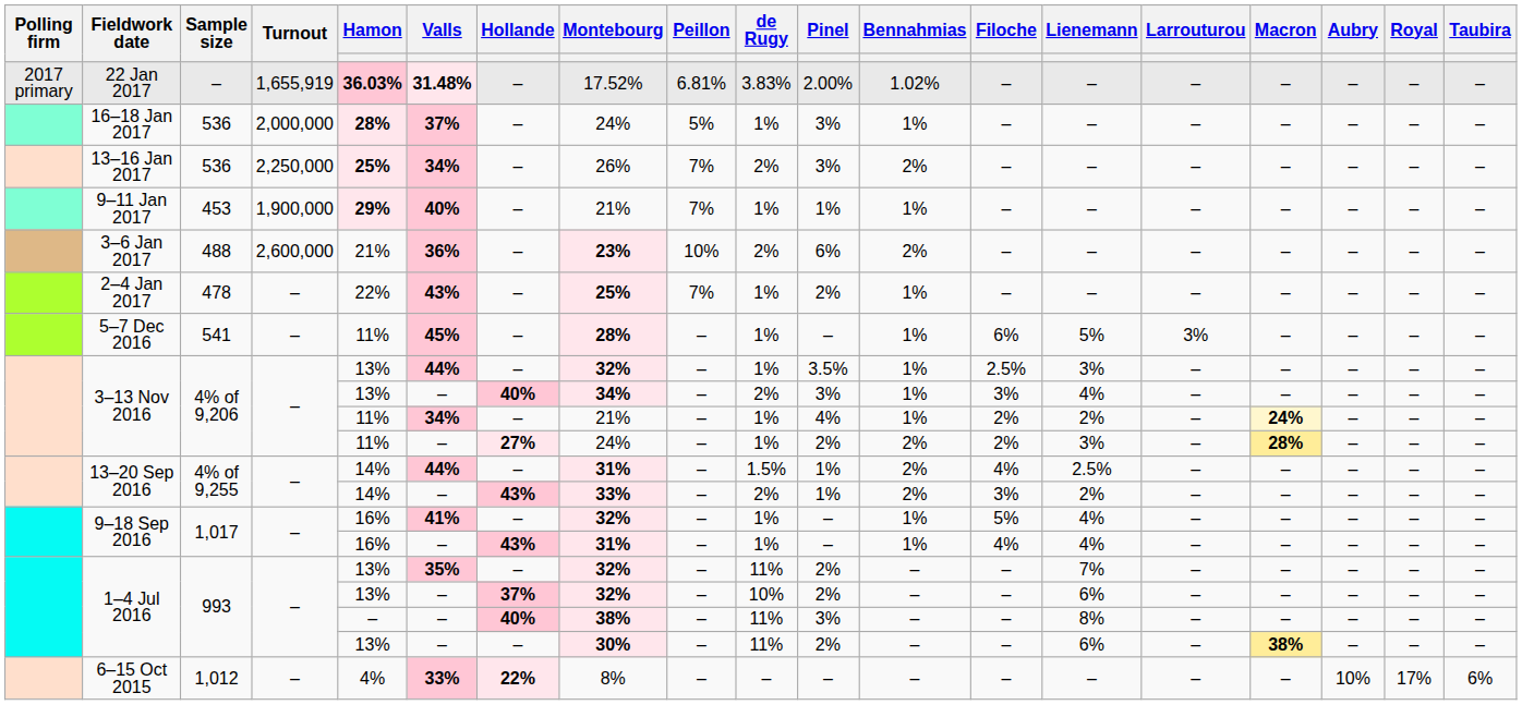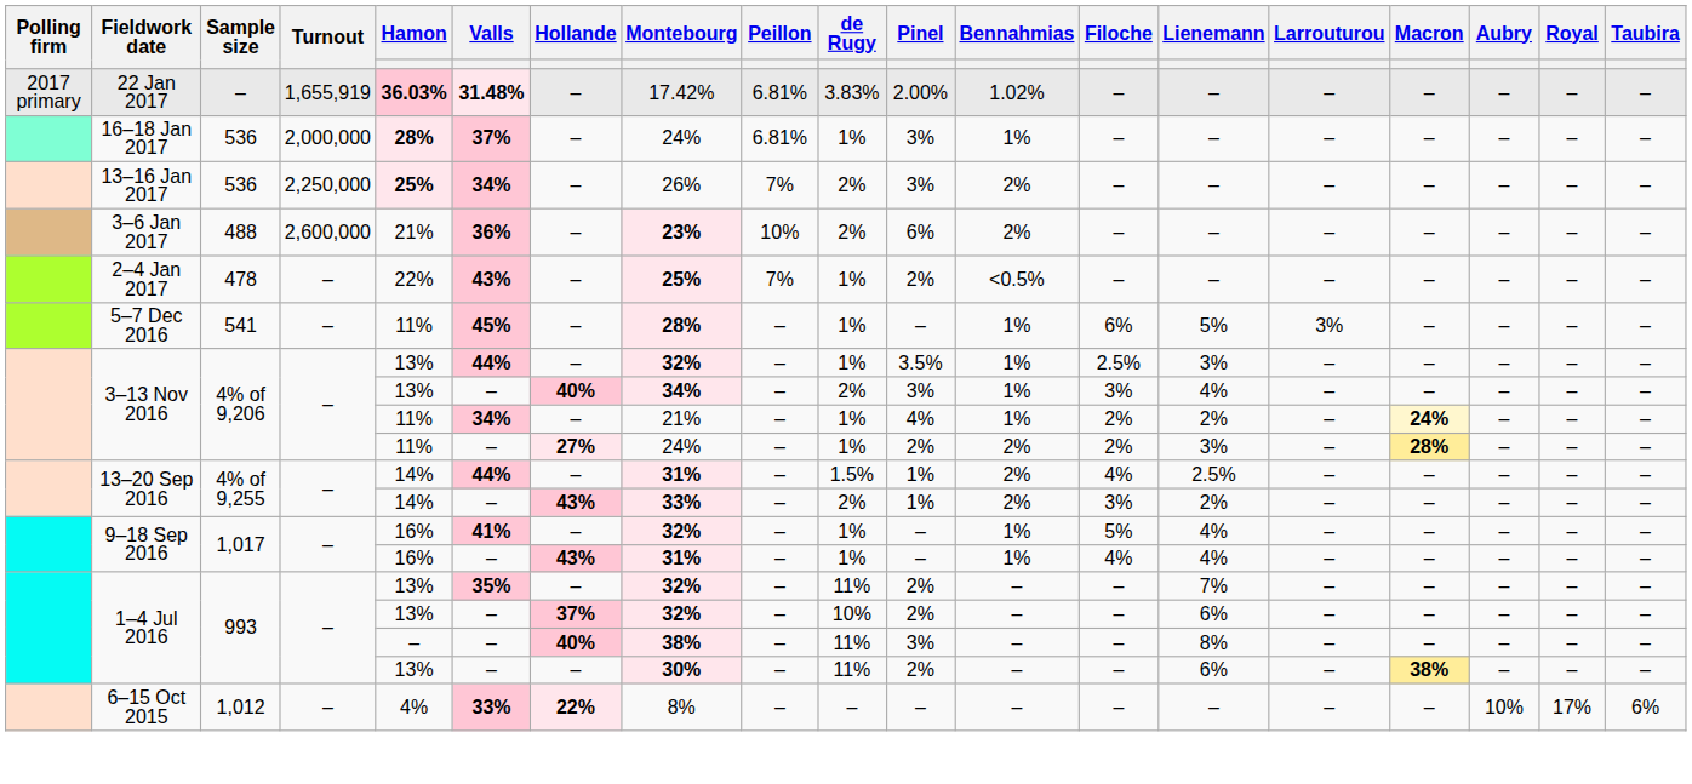22 Jan 2017 | Montebourg: 17.52% -> 17.42%
16–18 Jan 2017 | Peillon: 5% -> 6.81%
- row: 9–11 Jan 2017 | 453 | 1,900,000 | 29% | 40% | – | 21% | 7% | 1% | 1% | 1% | – | – | – | – | – | – | –
2–4 Jan 2017 | Bennahmias: 1% -> <0.5%
